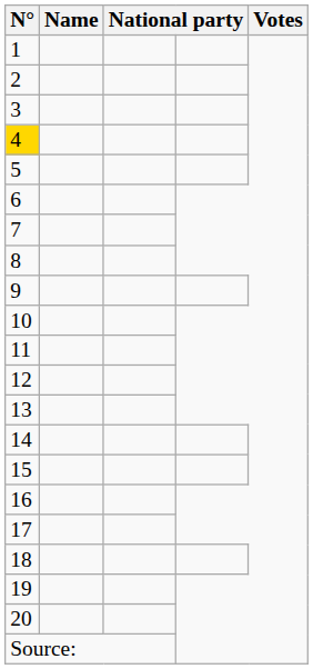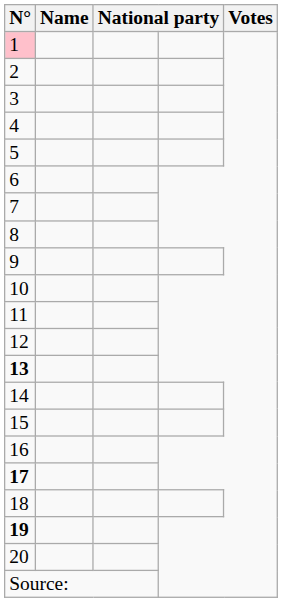1 | N°: no background -> pink background
4 | N°: gold background -> no background
13 | N°: normal -> bold
17 | N°: normal -> bold
19 | N°: normal -> bold
